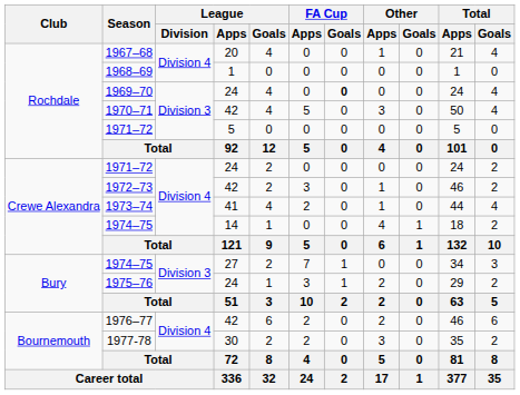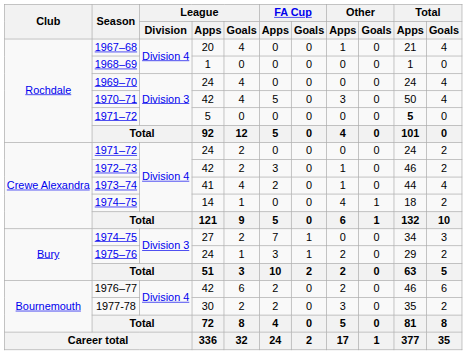1969–70 | FA Cup / Goals: bold -> normal
1971–72 / 5 | Total / Apps: normal -> bold
